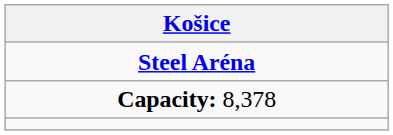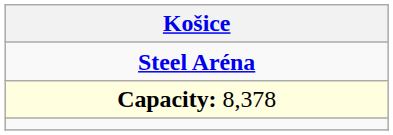row 3 | column 1: no background -> lightyellow background
